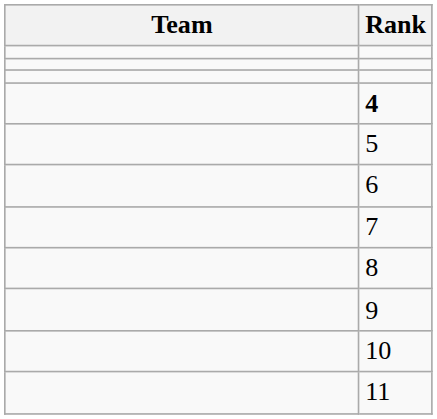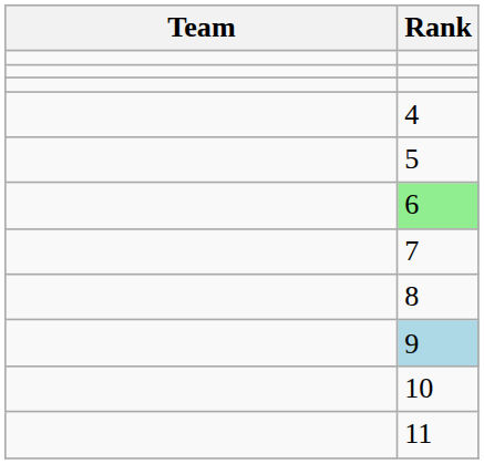row 5 | Rank: bold -> normal
row 7 | Rank: no background -> lightgreen background
row 10 | Rank: no background -> lightblue background
